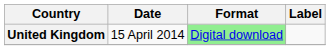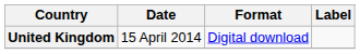United Kingdom | Format: lightgreen background -> no background
